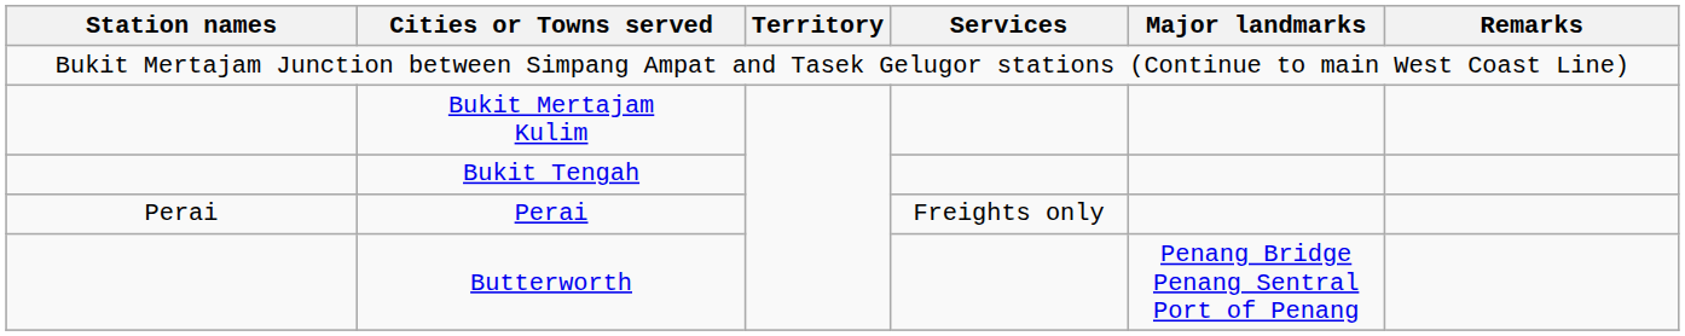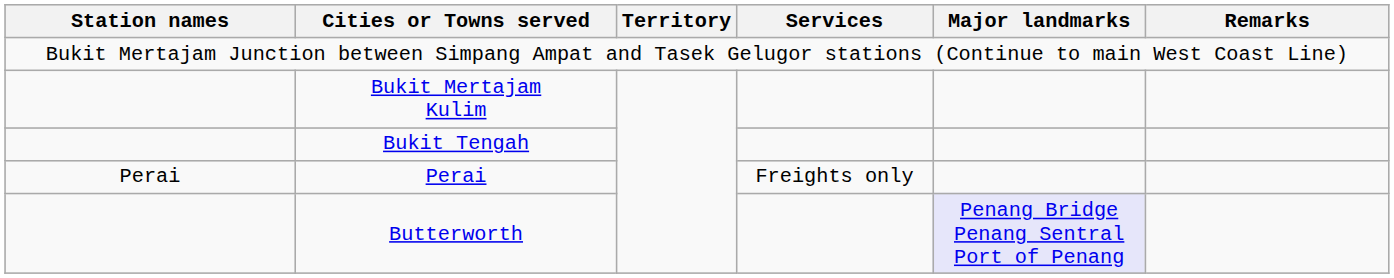Butterworth | Major landmarks: no background -> lavender background
